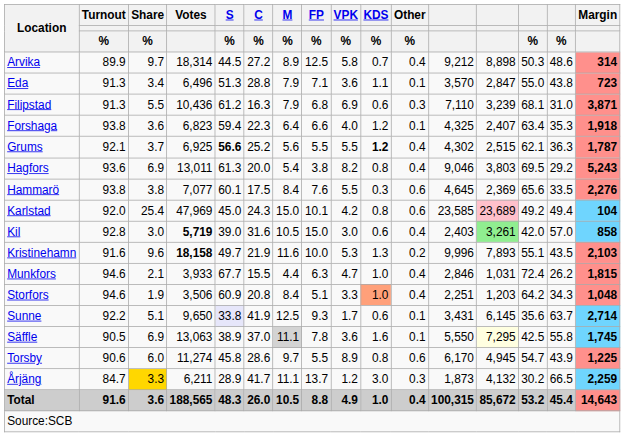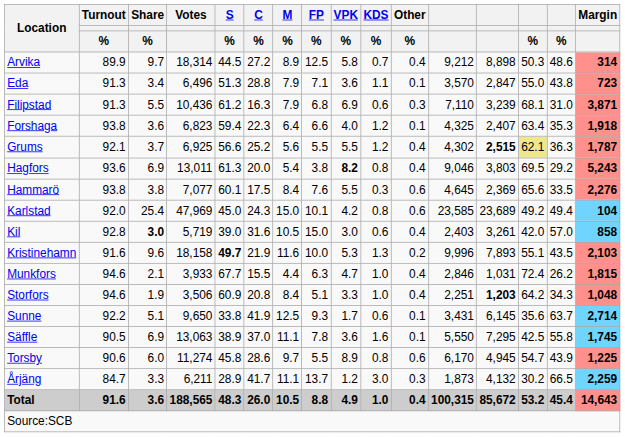Grums | S / %: bold -> normal
Grums | KDS / %: bold -> normal
Grums | column 13: normal -> bold
Grums | column 14: no background -> khaki background
Hagfors | VPK / %: normal -> bold
Karlstad | column 13: pink background -> no background
Kil | Share / %: normal -> bold
Kil | Votes: bold -> normal
Kil | column 13: lightgreen background -> no background
Kristinehamn | Votes: bold -> normal
Kristinehamn | S / %: normal -> bold
Storfors | KDS / %: lightsalmon background -> no background
Storfors | column 13: normal -> bold
Sunne | S / %: lavender background -> no background
Säffle | M / %: lightgrey background -> no background
Säffle | column 13: lightyellow background -> no background
Årjäng | Share / %: gold background -> no background
